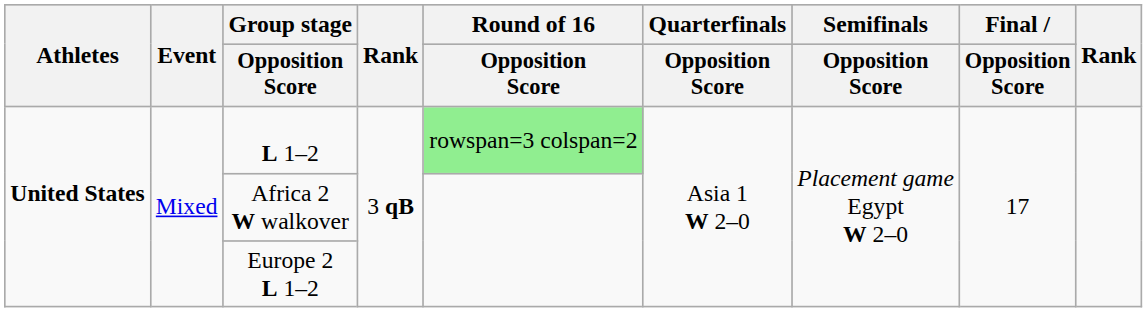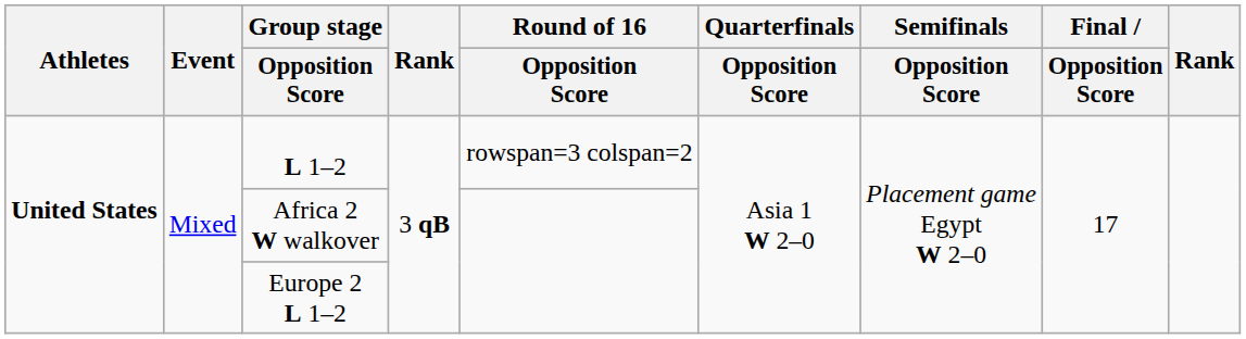L 1–2 | Round of 16 / Opposition Score: lightgreen background -> no background
